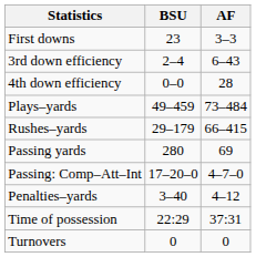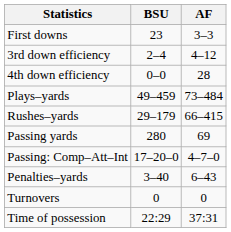3rd down efficiency | AF: 6–43 -> 4–12
Penalties–yards | AF: 4–12 -> 6–43
rows swapped: Turnovers <-> Time of possession
